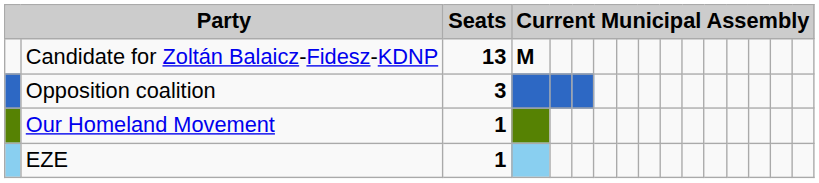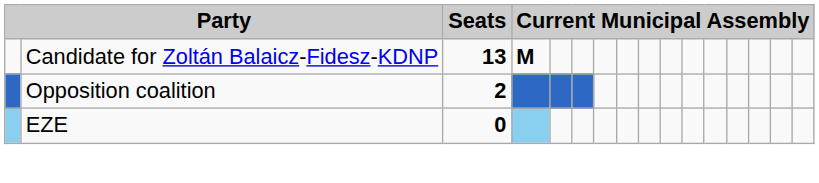Opposition coalition | Seats: 3 -> 2
- row: Our Homeland Movement | 1
EZE | Seats: 1 -> 0
